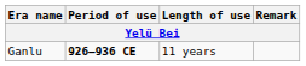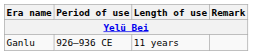Ganlu | Period of use: bold -> normal
